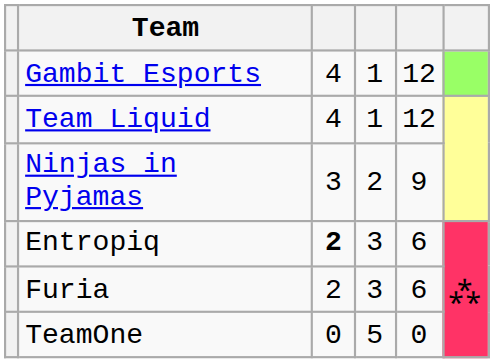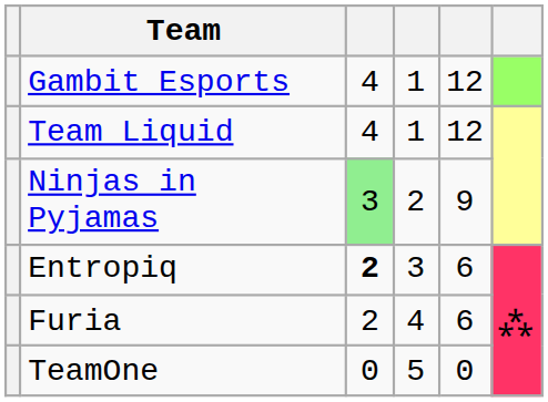Ninjas in Pyjamas | column 3: no background -> lightgreen background
Furia | column 4: 3 -> 4
